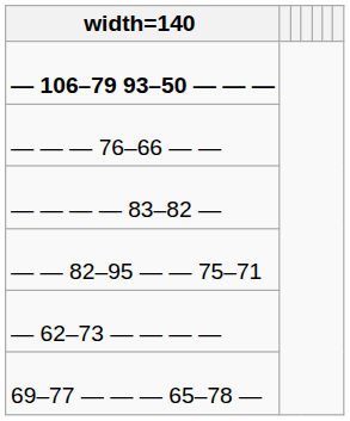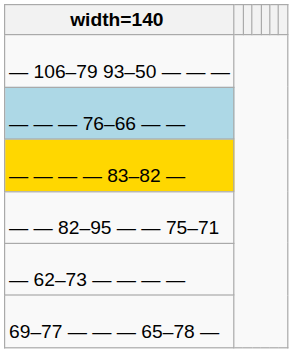— 106–79 93–50 — — — | width=140: bold -> normal
— — — 76–66 — — | width=140: no background -> lightblue background
— — — — 83–82 — | width=140: no background -> gold background
